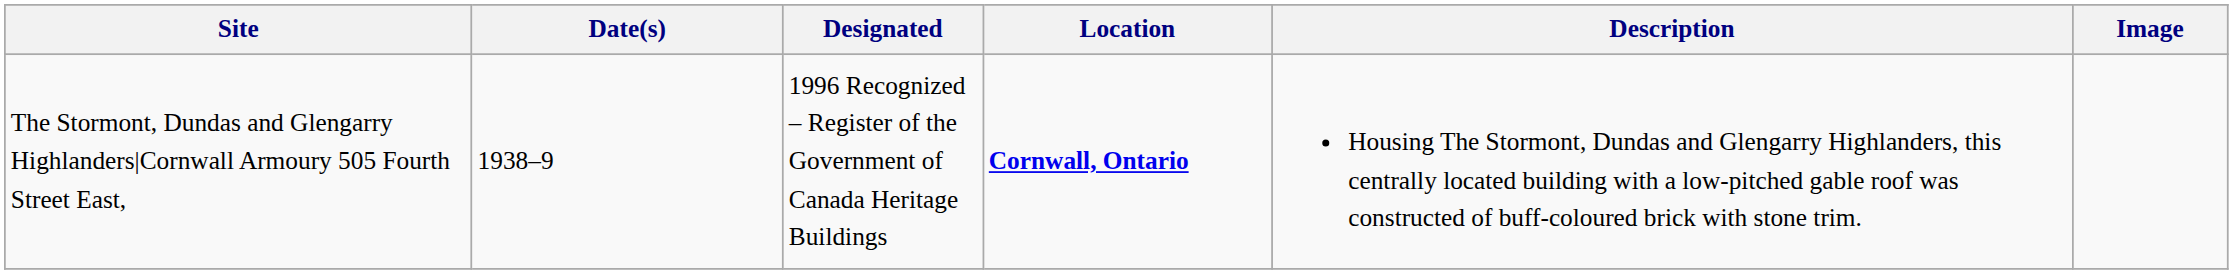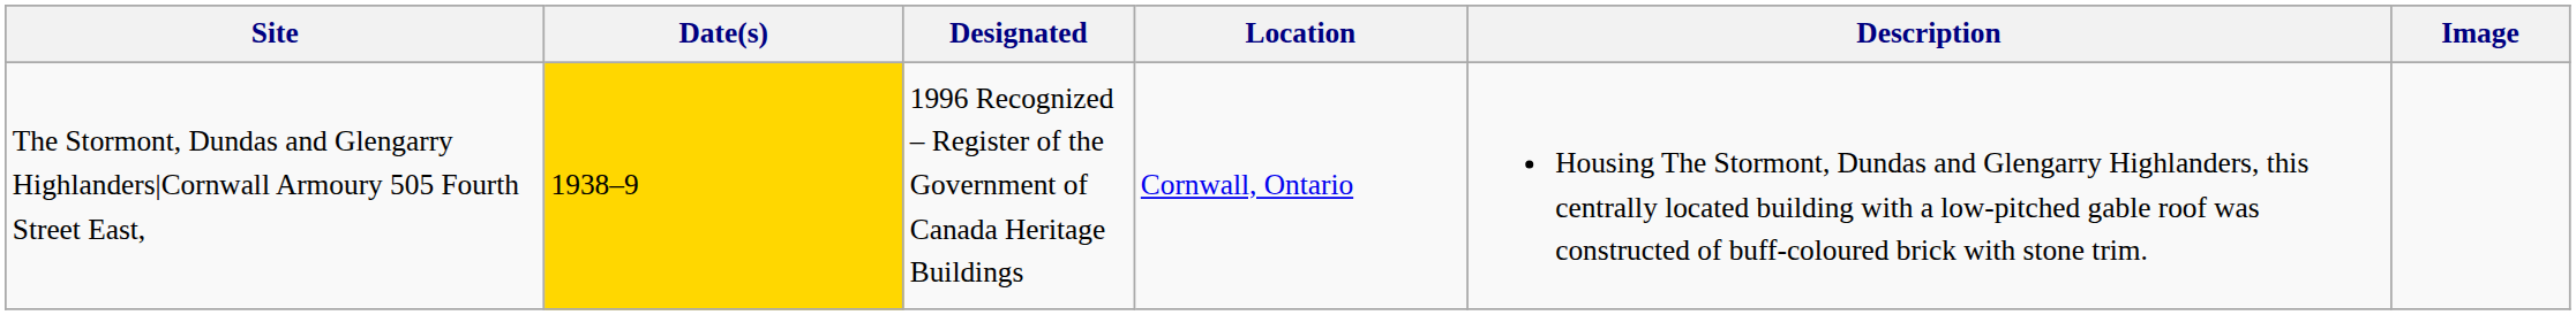row 2 | Date(s): no background -> gold background
row 2 | Location: bold -> normal
